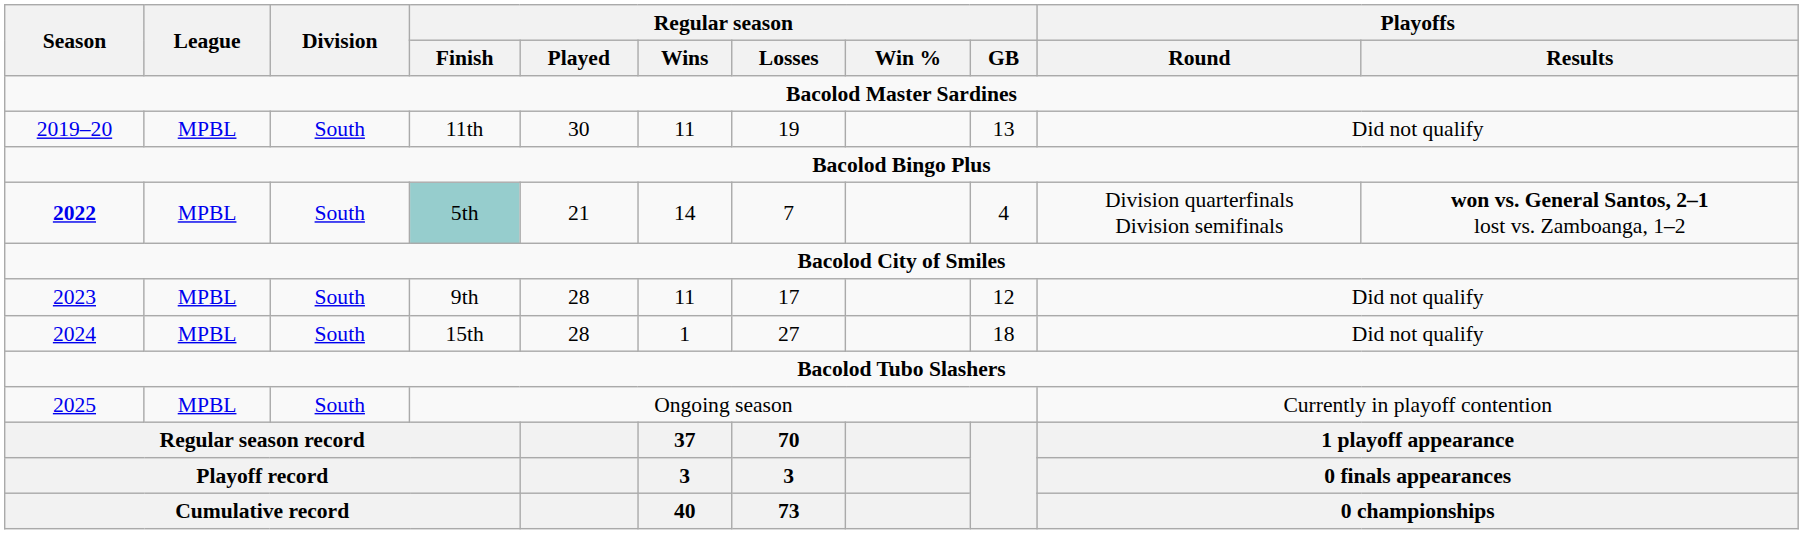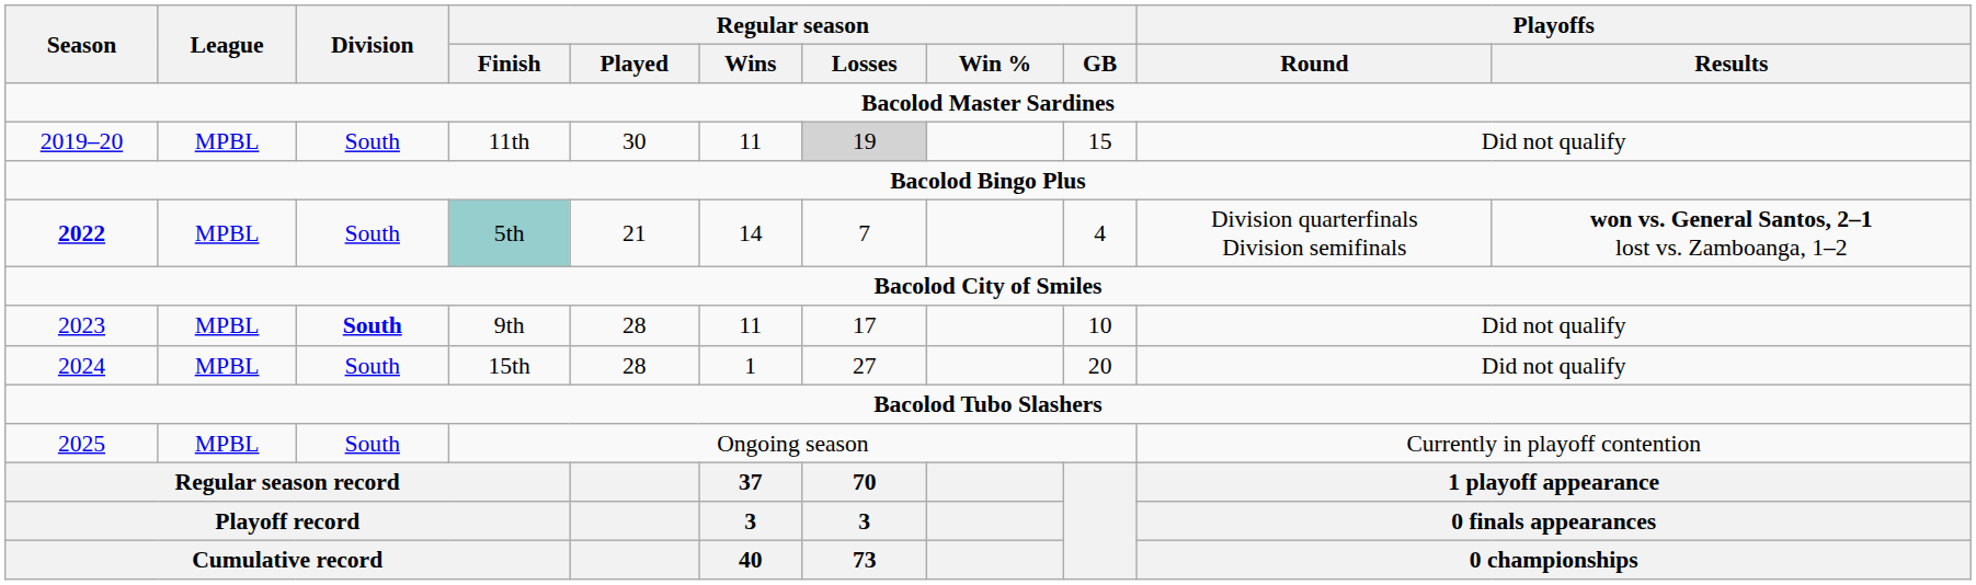11th | Regular season / Losses: no background -> lightgrey background
11th | Regular season / GB: 13 -> 15
9th | Division: normal -> bold
9th | Regular season / GB: 12 -> 10
15th | Regular season / GB: 18 -> 20
